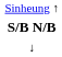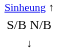row 2 | column 1: bold -> normal
